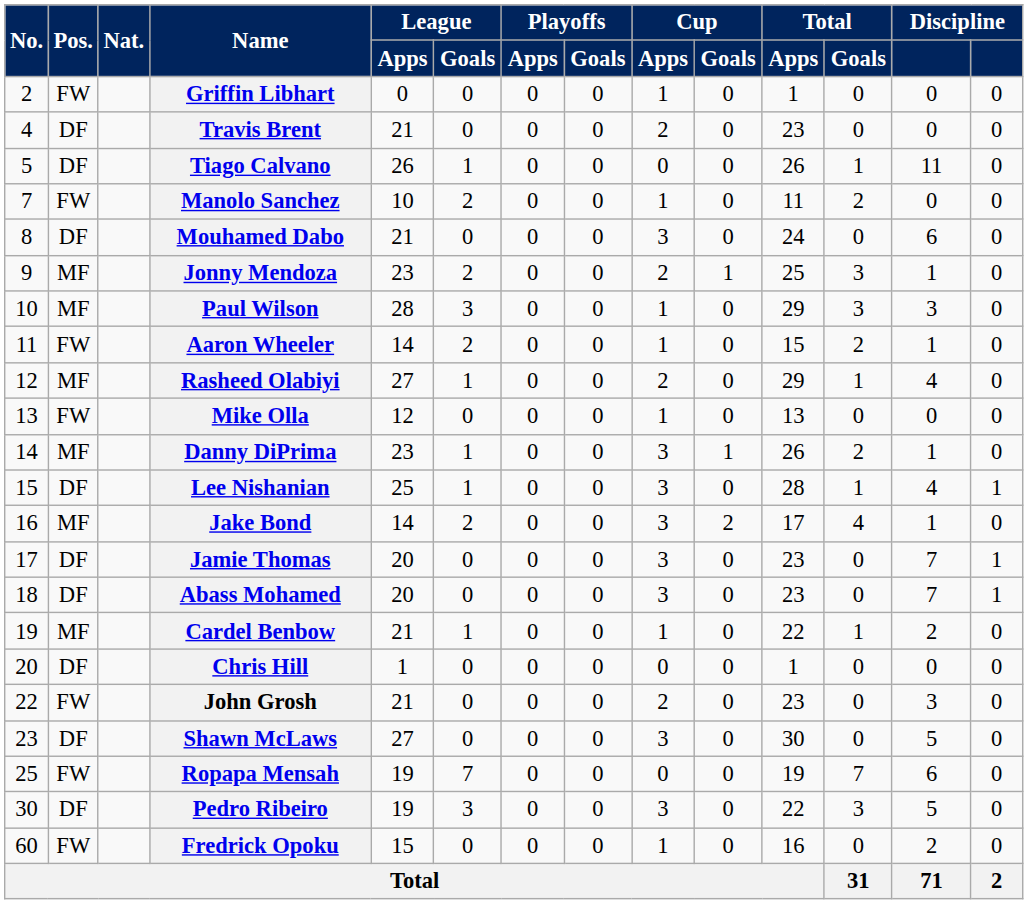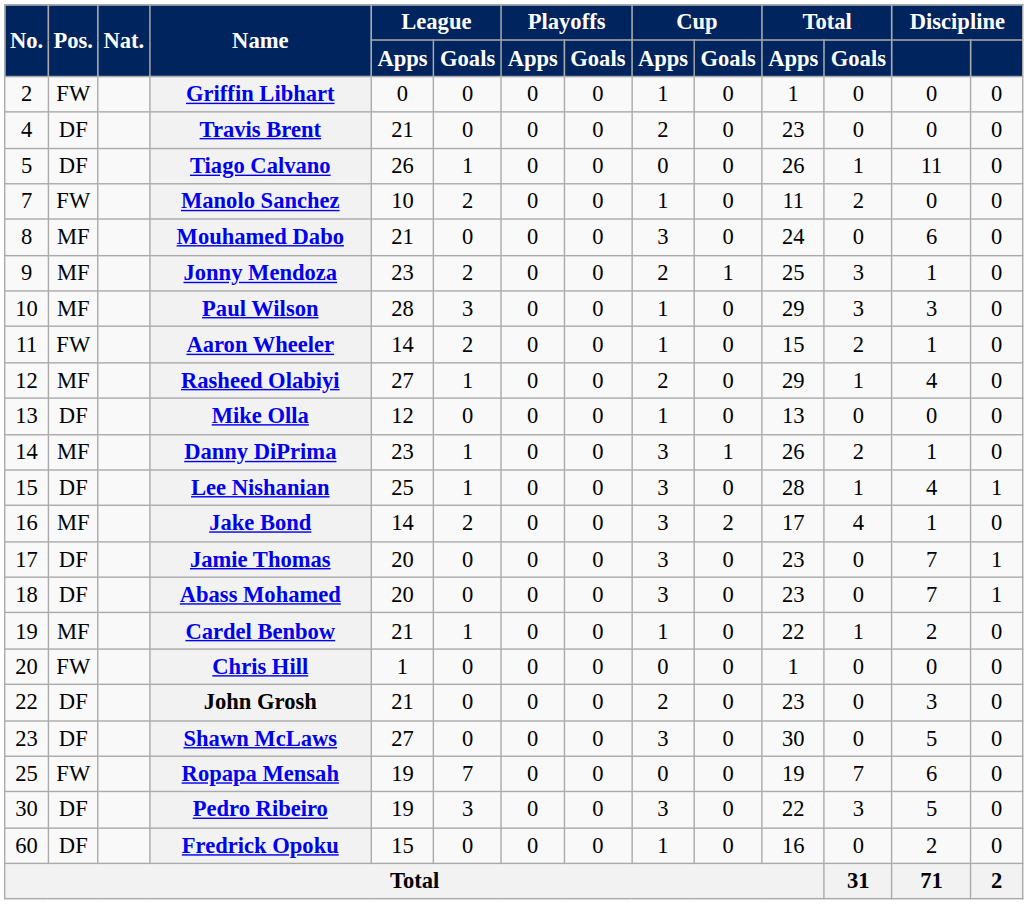Mouhamed Dabo | Pos.: DF -> MF
Mike Olla | Pos.: FW -> DF
Chris Hill | Pos.: DF -> FW
John Grosh | Pos.: FW -> DF
Fredrick Opoku | Pos.: FW -> DF
